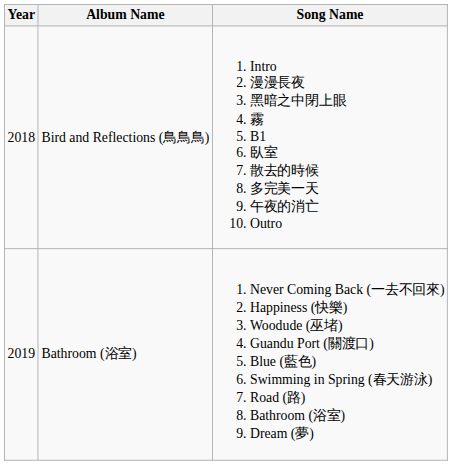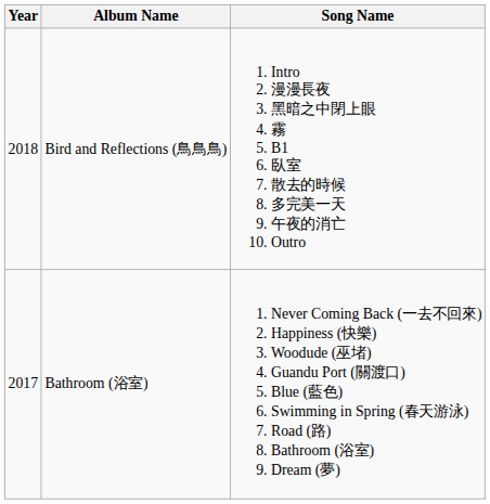Bathroom (浴室) | Year: 2019 -> 2017
